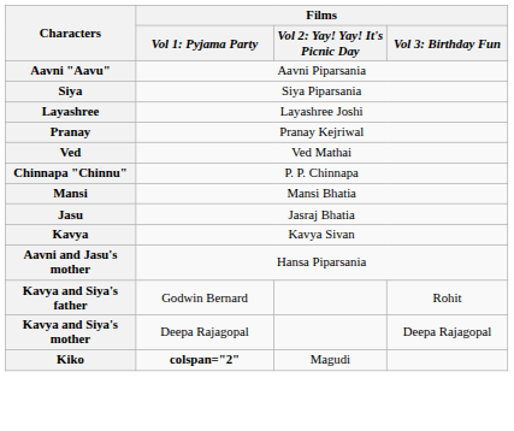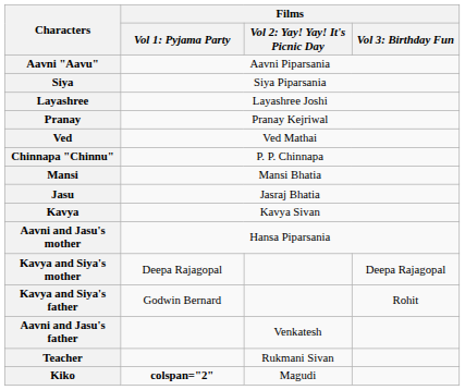rows swapped: Kavya and Siya's mother <-> Kavya and Siya's father
+ row: Aavni and Jasu's father | Venkatesh
+ row: Teacher | Rukmani Sivan
